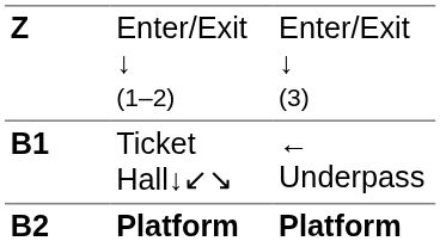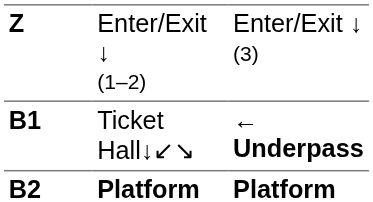Ticket Hall↓↙↘ | column 3: normal -> bold
